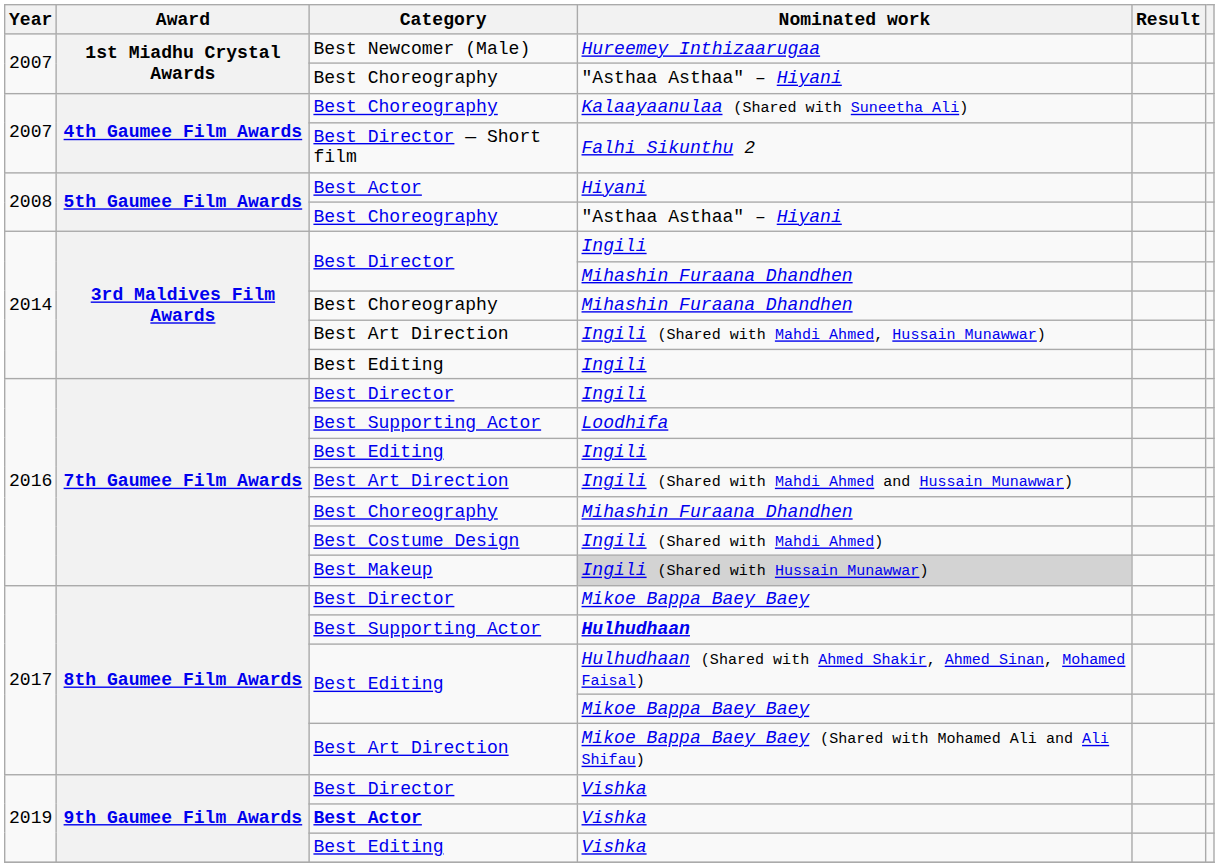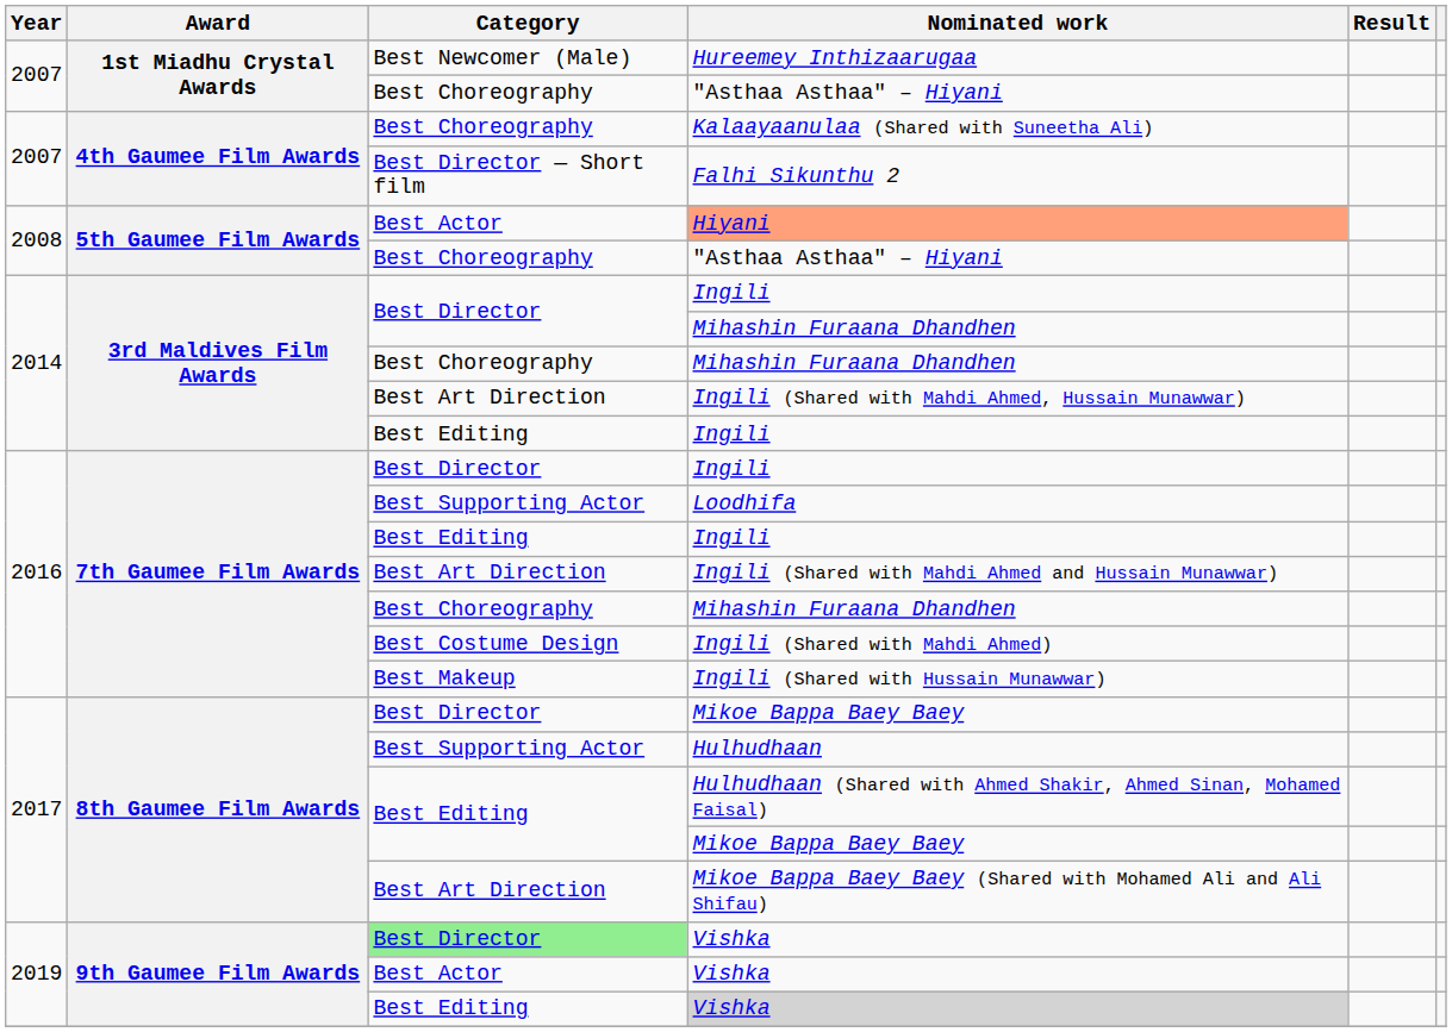Hiyani | Nominated work: no background -> lightsalmon background
Ingili (Shared with Hussain Munawwar) | Nominated work: lightgrey background -> no background
Hulhudhaan | Nominated work: bold -> normal
Best Director / Vishka | Category: no background -> lightgreen background
Best Actor / Vishka | Category: bold -> normal
Best Editing / Vishka | Nominated work: no background -> lightgrey background
